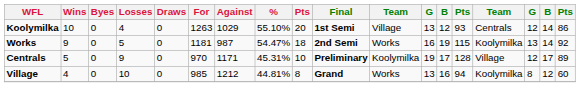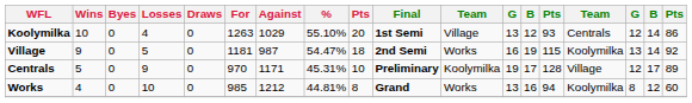row 3 | WFL: Works -> Village
row 5 | WFL: Village -> Works
